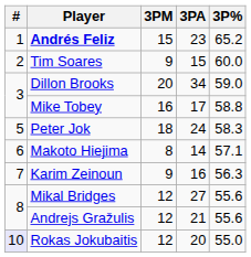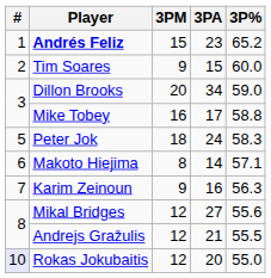Andrejs Gražulis | 3P%: 55.6 -> 55.5
